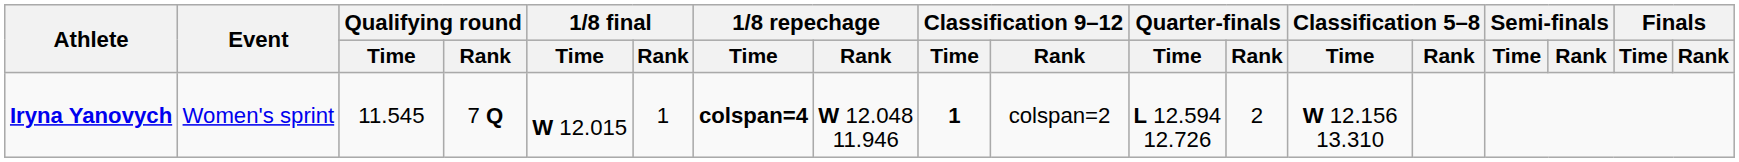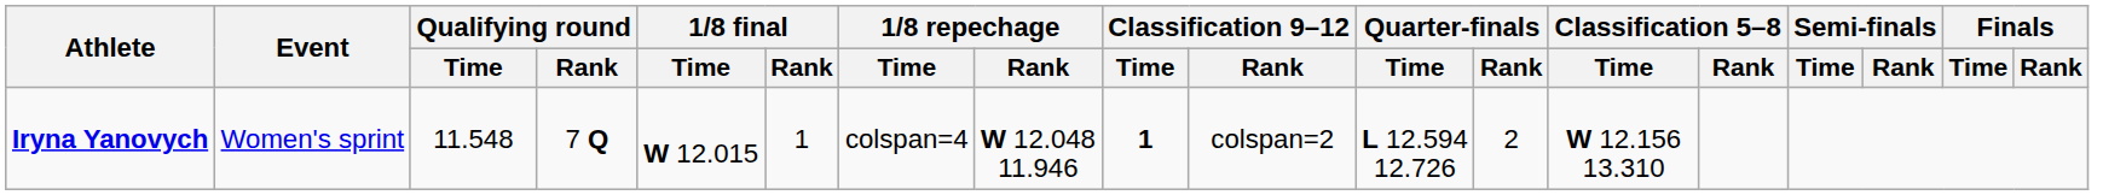Iryna Yanovych | Qualifying round / Time: 11.545 -> 11.548
Iryna Yanovych | 1/8 repechage / Time: bold -> normal
